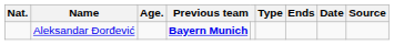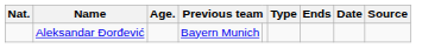Aleksandar Đorđević | column 4: bold -> normal
